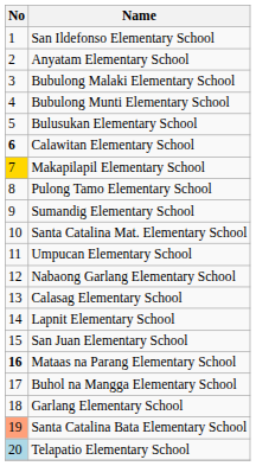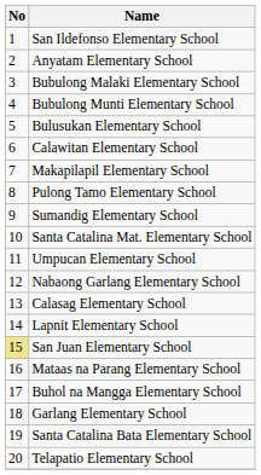Calawitan Elementary School | No: bold -> normal
Makapilapil Elementary School | No: gold background -> no background
San Juan Elementary School | No: no background -> khaki background
Mataas na Parang Elementary School | No: bold -> normal
Santa Catalina Bata Elementary School | No: lightsalmon background -> no background
Telapatio Elementary School | No: lightblue background -> no background
